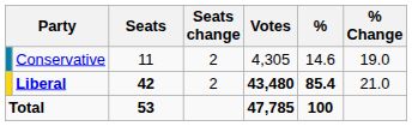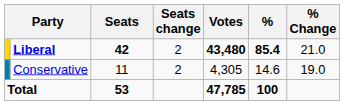rows swapped: Liberal <-> Conservative
